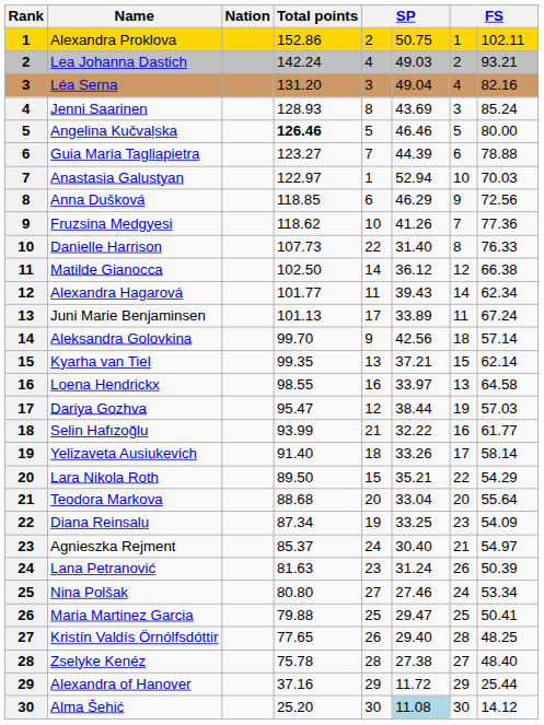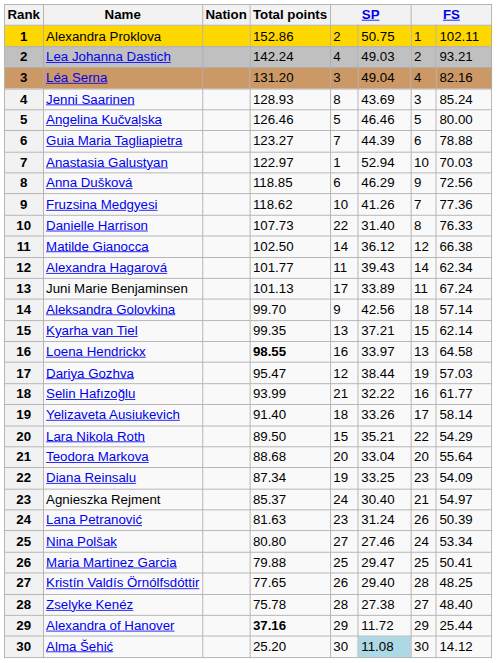Angelina Kučvaļska | Total points: bold -> normal
Loena Hendrickx | Total points: normal -> bold
Alexandra of Hanover | Total points: normal -> bold
